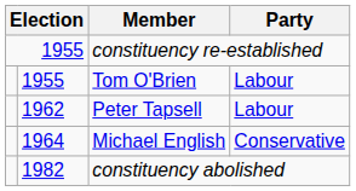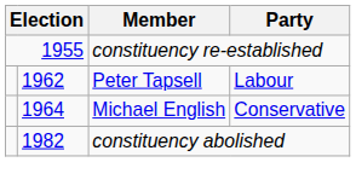- row: 1955 | Tom O'Brien | Labour
